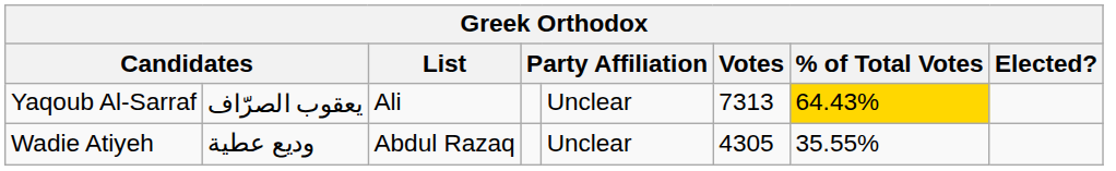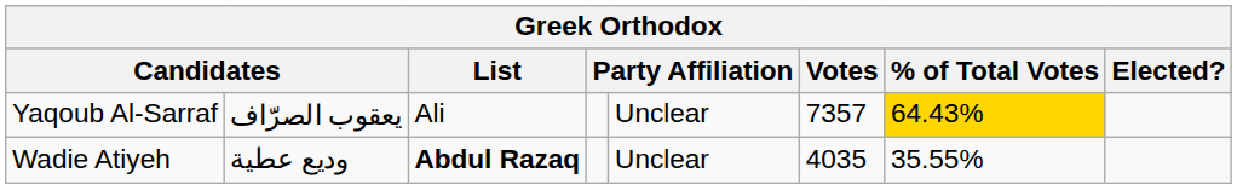Yaqoub Al-Sarraf | Votes: 7313 -> 7357
Wadie Atiyeh | List: normal -> bold
Wadie Atiyeh | Votes: 4305 -> 4035
